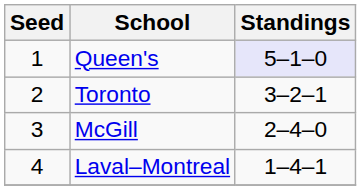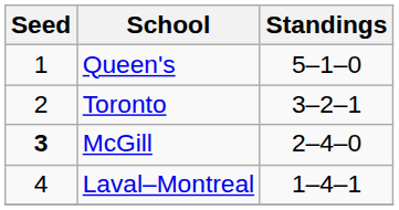Queen's | Standings: lavender background -> no background
McGill | Seed: normal -> bold
